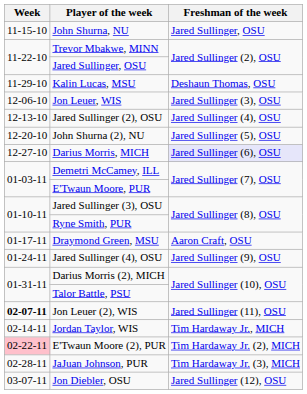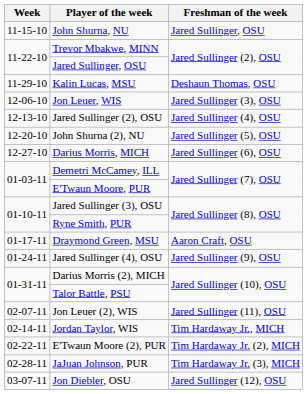Darius Morris, MICH | Freshman of the week: lavender background -> no background
Jon Leuer (2), WIS | Week: bold -> normal
E'Twaun Moore (2), PUR | Week: pink background -> no background
